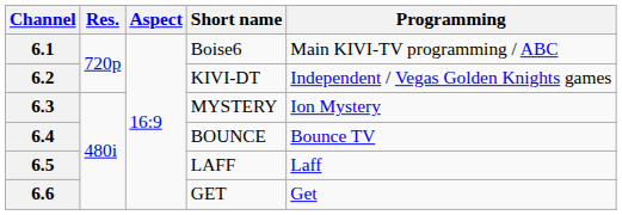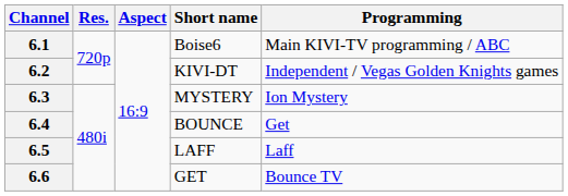6.4 | Programming: Bounce TV -> Get
6.6 | Programming: Get -> Bounce TV
